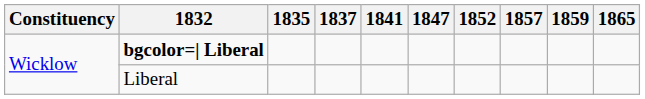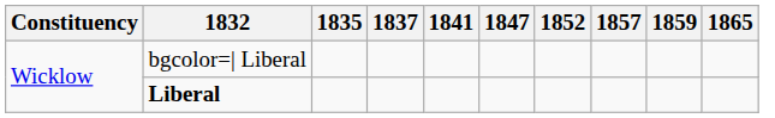bgcolor=| Liberal | 1832: bold -> normal
Liberal | 1832: normal -> bold
